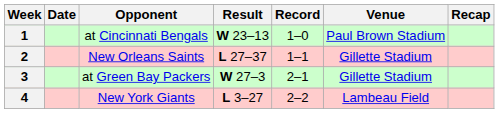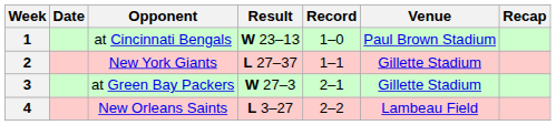2 | Opponent: New Orleans Saints -> New York Giants
4 | Opponent: New York Giants -> New Orleans Saints
